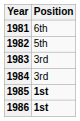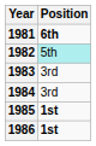1981 | Position: normal -> bold
1982 | Position: no background -> paleturquoise background
